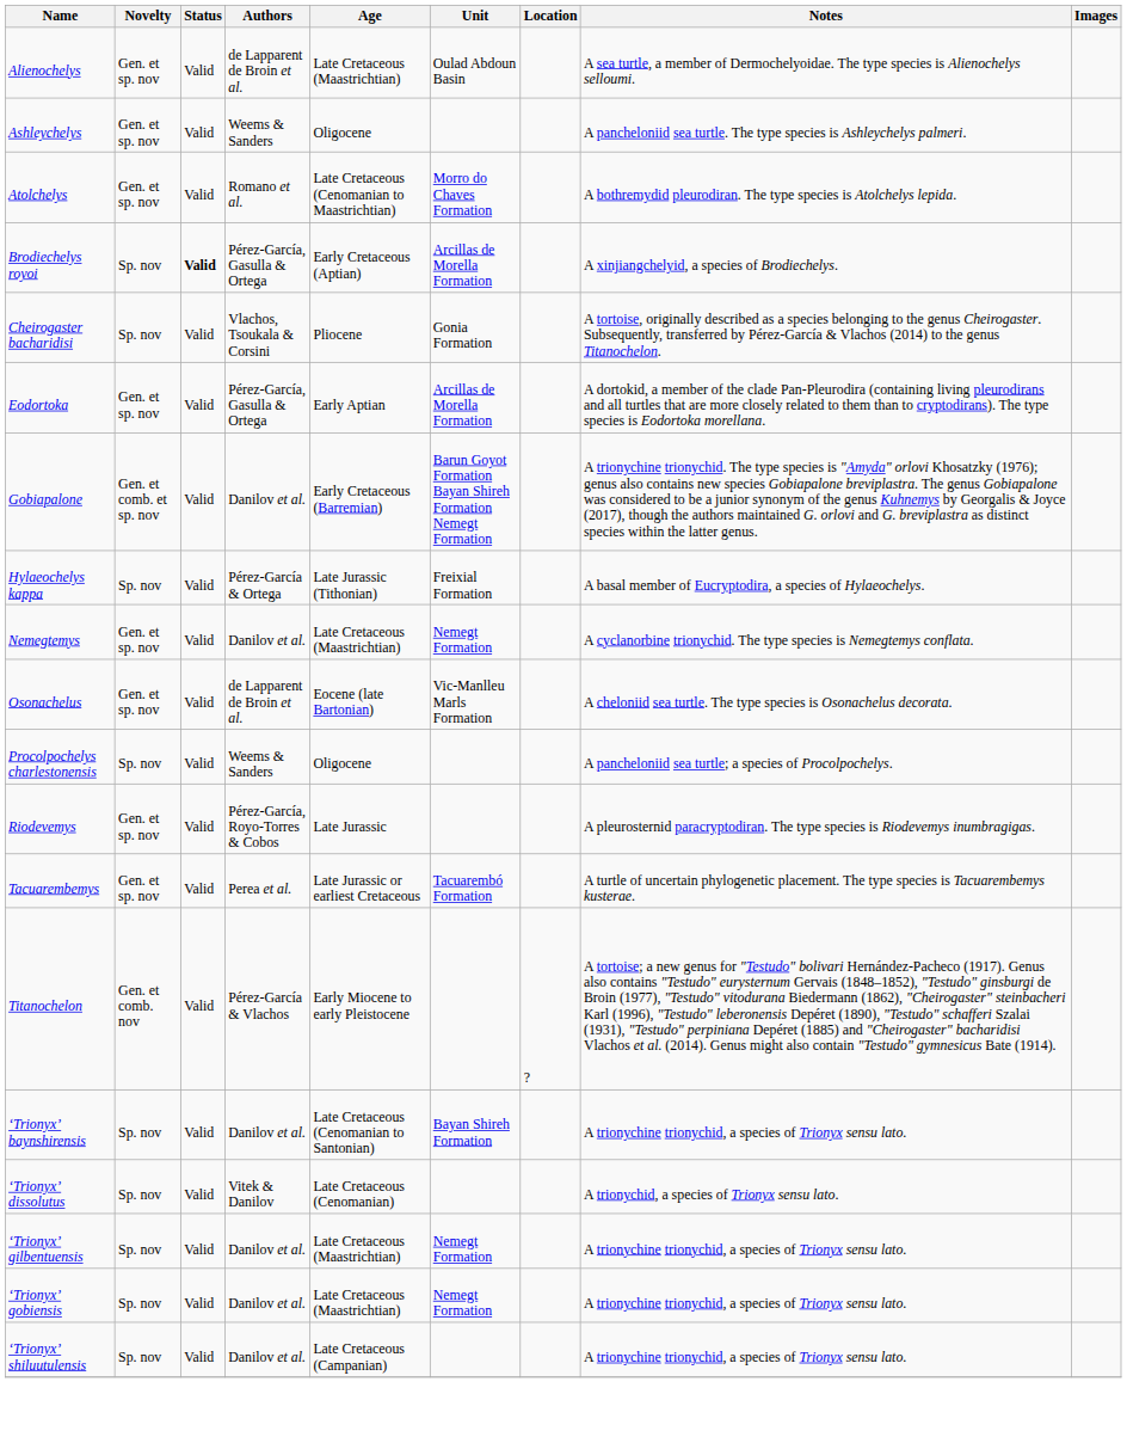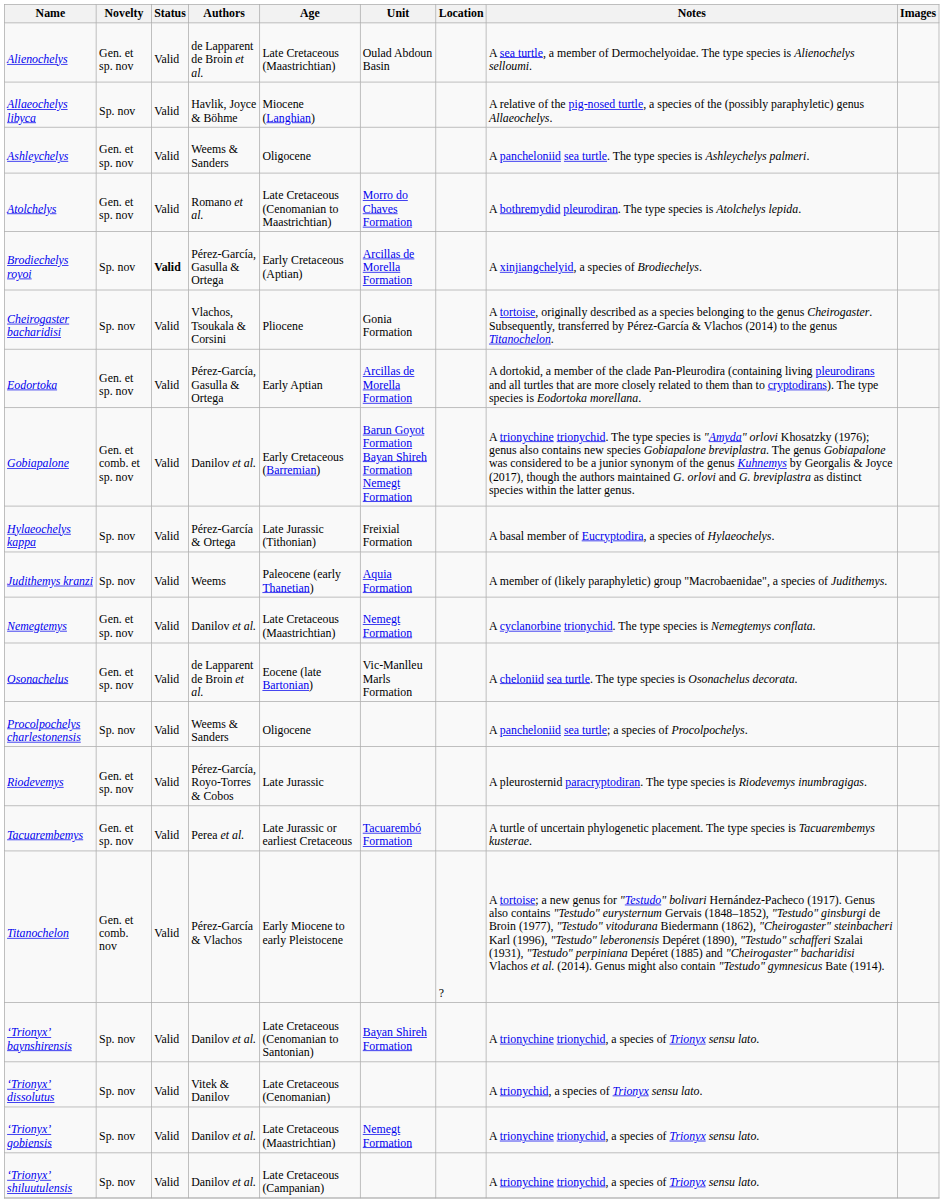+ row: Allaeochelys libyca | Sp. nov | Valid | Havlik, Joyce & Böhme | Miocene (Langhian) | A relative of the pig-nosed turtle, a species of the (possibly paraphyletic) genus Allaeochelys.
+ row: Judithemys kranzi | Sp. nov | Valid | Weems | Paleocene (early Thanetian) | Aquia Formation | A member of (likely paraphyletic) group "Macrobaenidae", a species of Judithemys.
- row: ‘Trionyx’ gilbentuensis | Sp. nov | Valid | Danilov et al. | Late Cretaceous (Maastrichtian) | Nemegt Formation | A trionychine trionychid, a species of Trionyx sensu lato.
